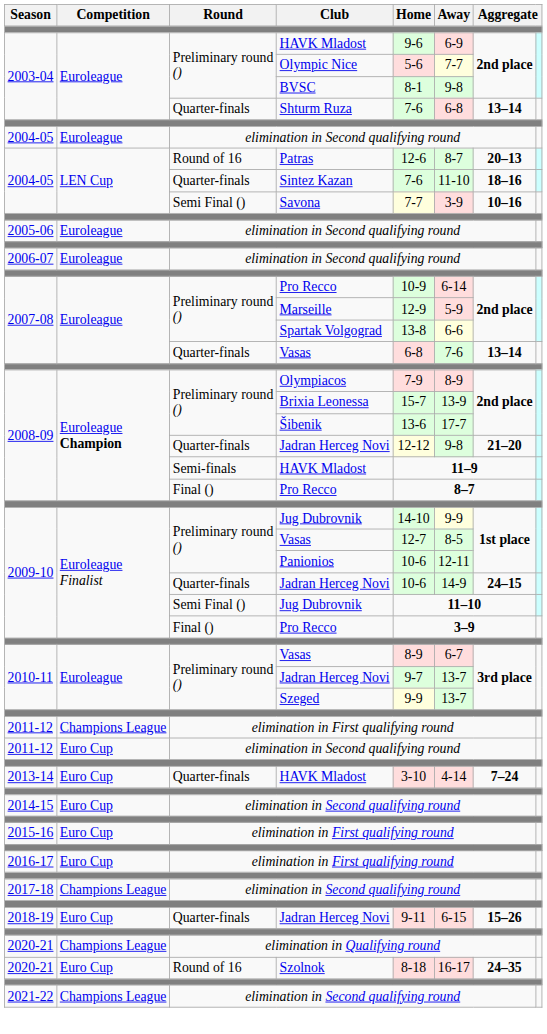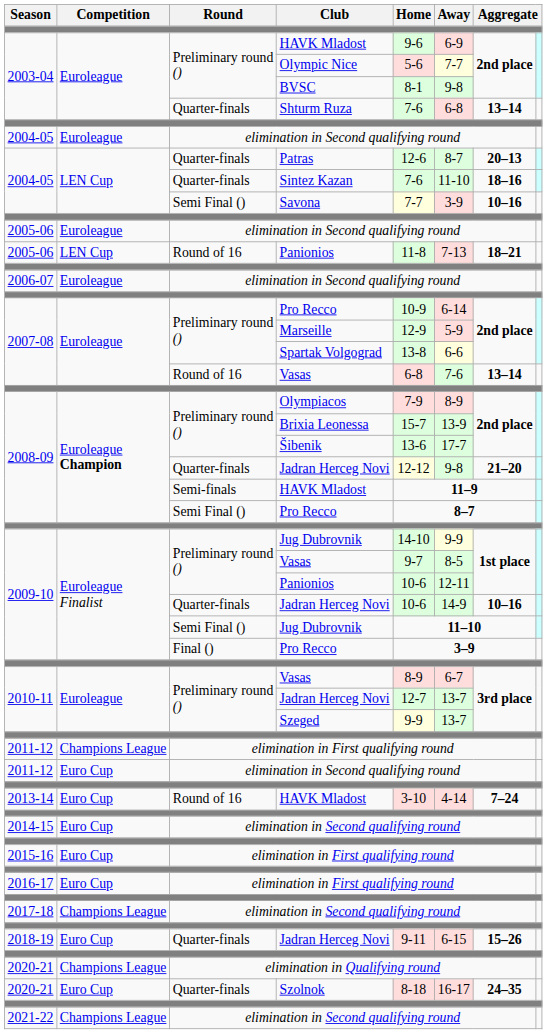Patras | Round: Round of 16 -> Quarter-finals
+ row: 2005-06 | LEN Cup | Round of 16 | Panionios | 11-8 | 7-13 | 18–21
2007-08 / Vasas | Round: Quarter-finals -> Round of 16
2008-09 / Pro Recco | Round: Final () -> Semi Final ()
2009-10 / Vasas | Home: 12-7 -> 9-7
2009-10 / Jadran Herceg Novi | column 7: 24–15 -> 10–16
2010-11 / Jadran Herceg Novi | Home: 9-7 -> 12-7
2013-14 / HAVK Mladost | Round: Quarter-finals -> Round of 16
Szolnok | Round: Round of 16 -> Quarter-finals
